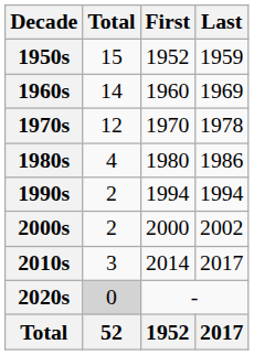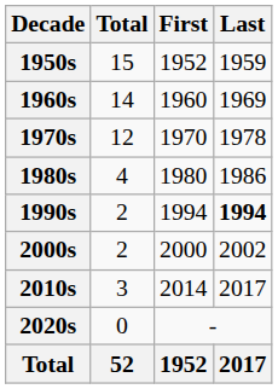1990s | Last: normal -> bold
2020s | Total: lightgrey background -> no background
